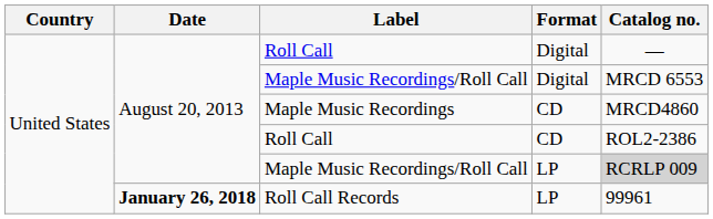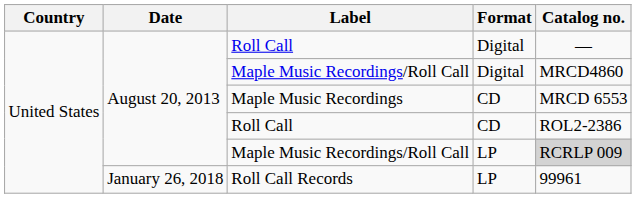Maple Music Recordings/Roll Call / Digital | Catalog no.: MRCD 6553 -> MRCD4860
Maple Music Recordings | Catalog no.: MRCD4860 -> MRCD 6553
Roll Call Records | Date: bold -> normal
